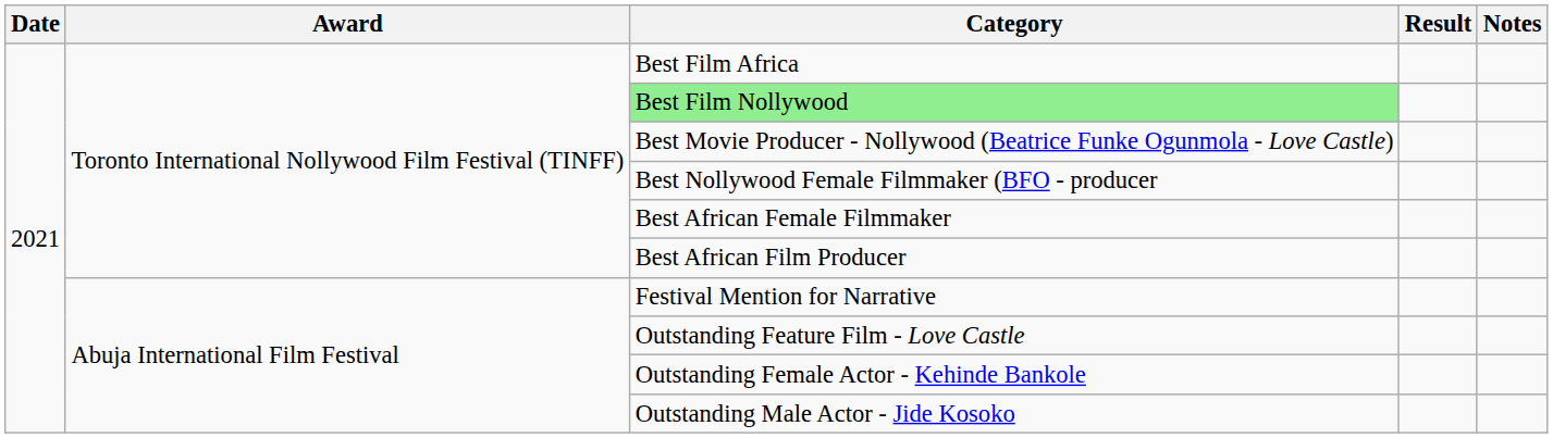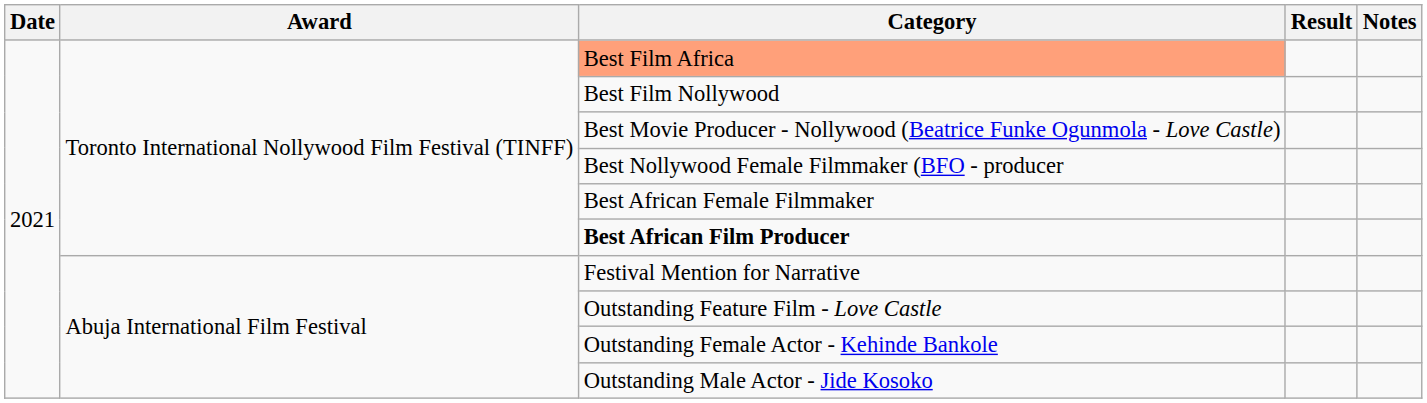Best Film Africa | Category: no background -> lightsalmon background
Best Film Nollywood | Category: lightgreen background -> no background
Best African Film Producer | Category: normal -> bold
